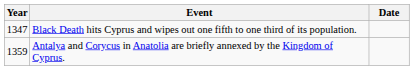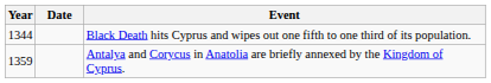columns swapped: Date <-> Event
row 2 | Year: 1347 -> 1344
